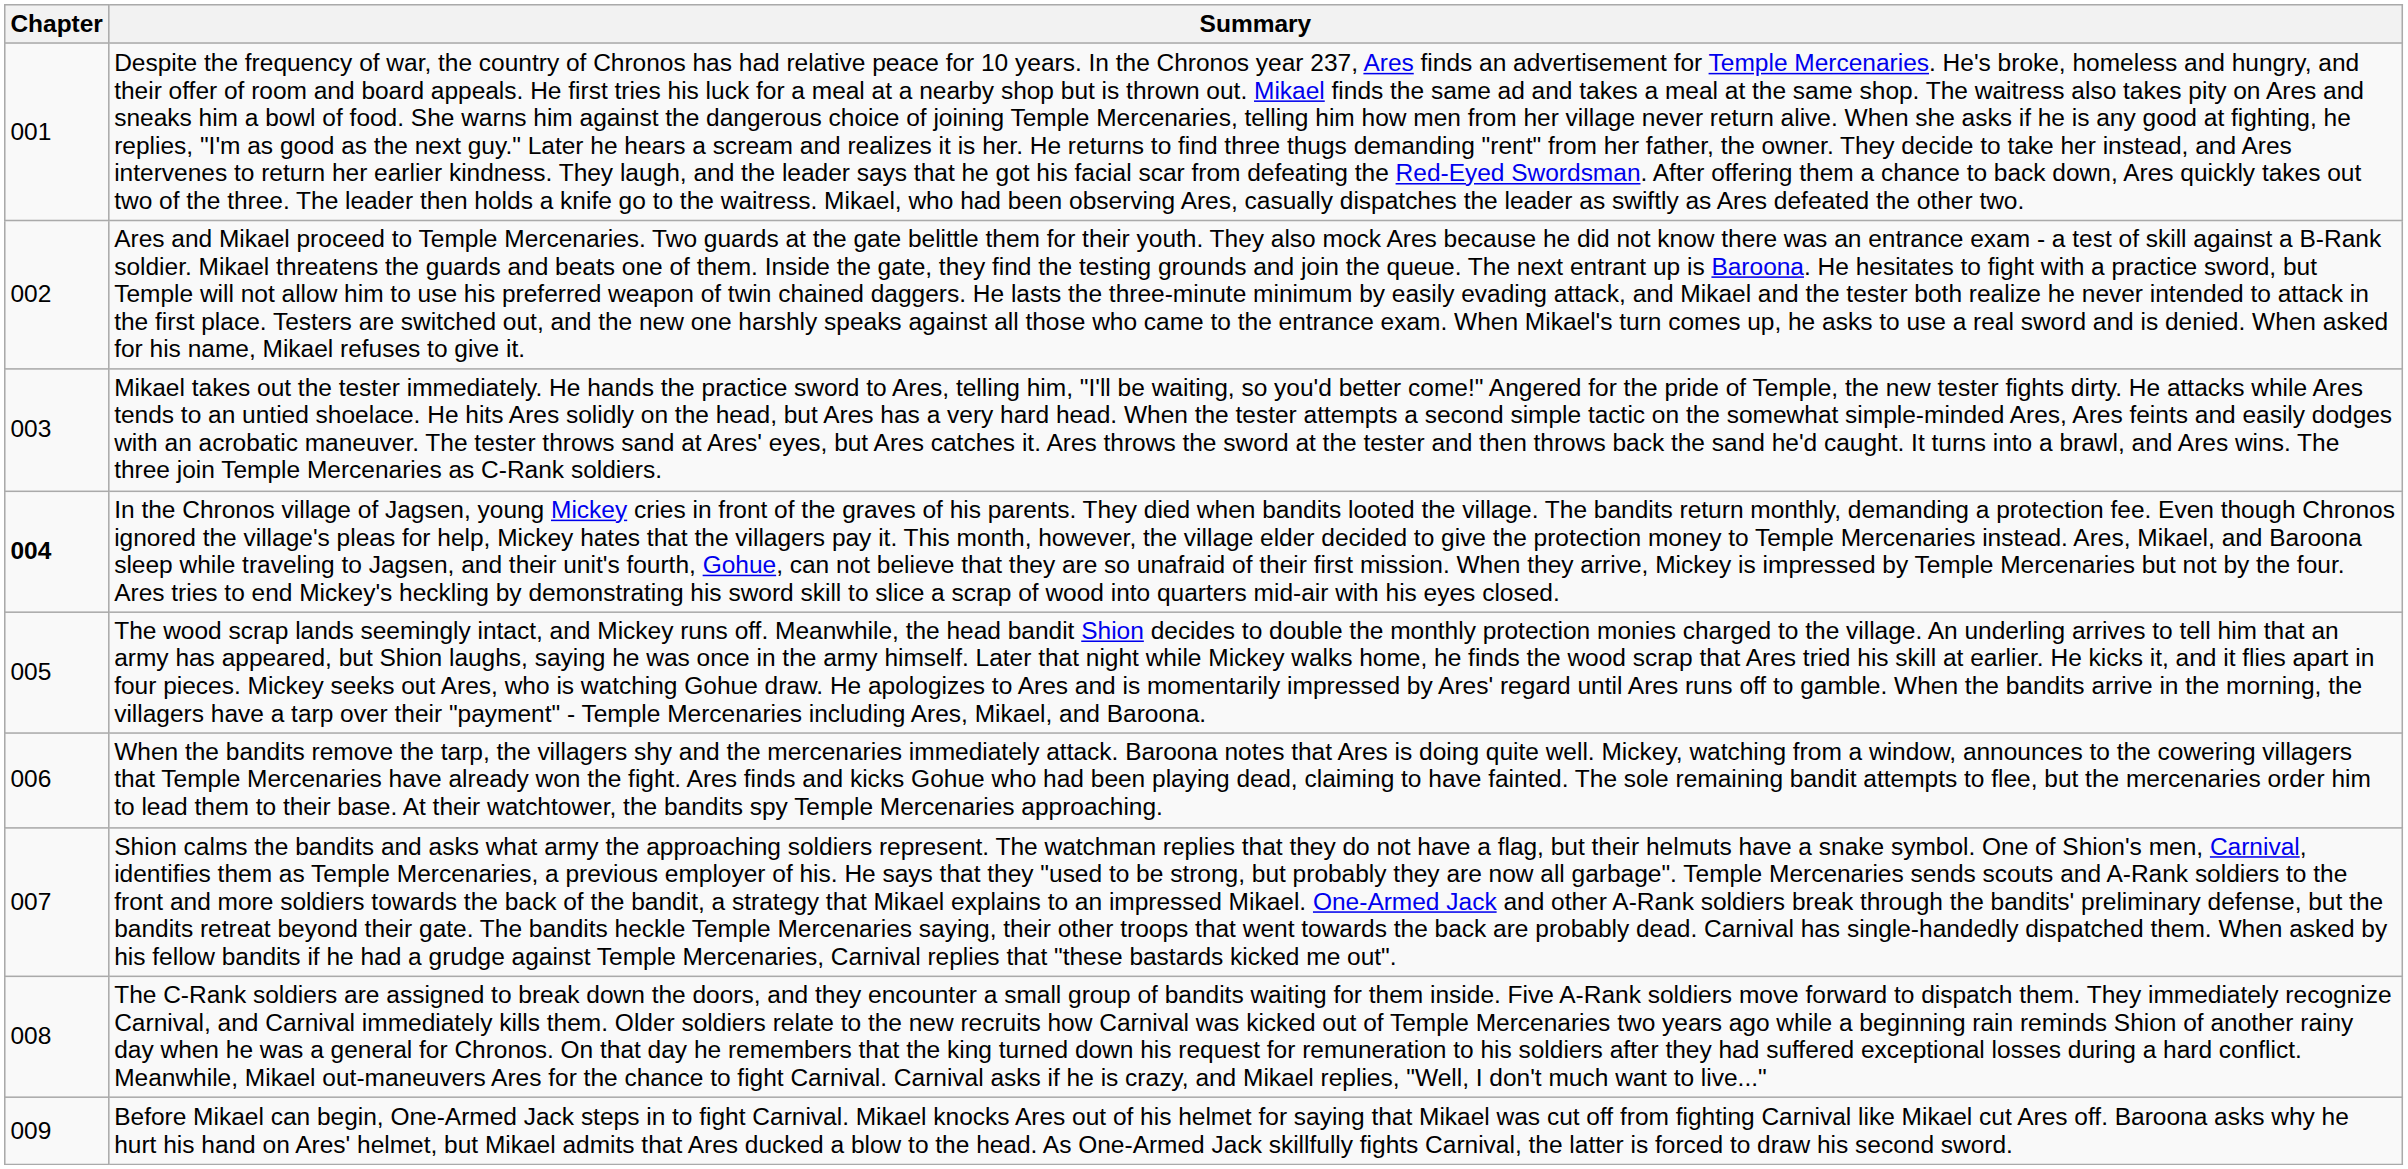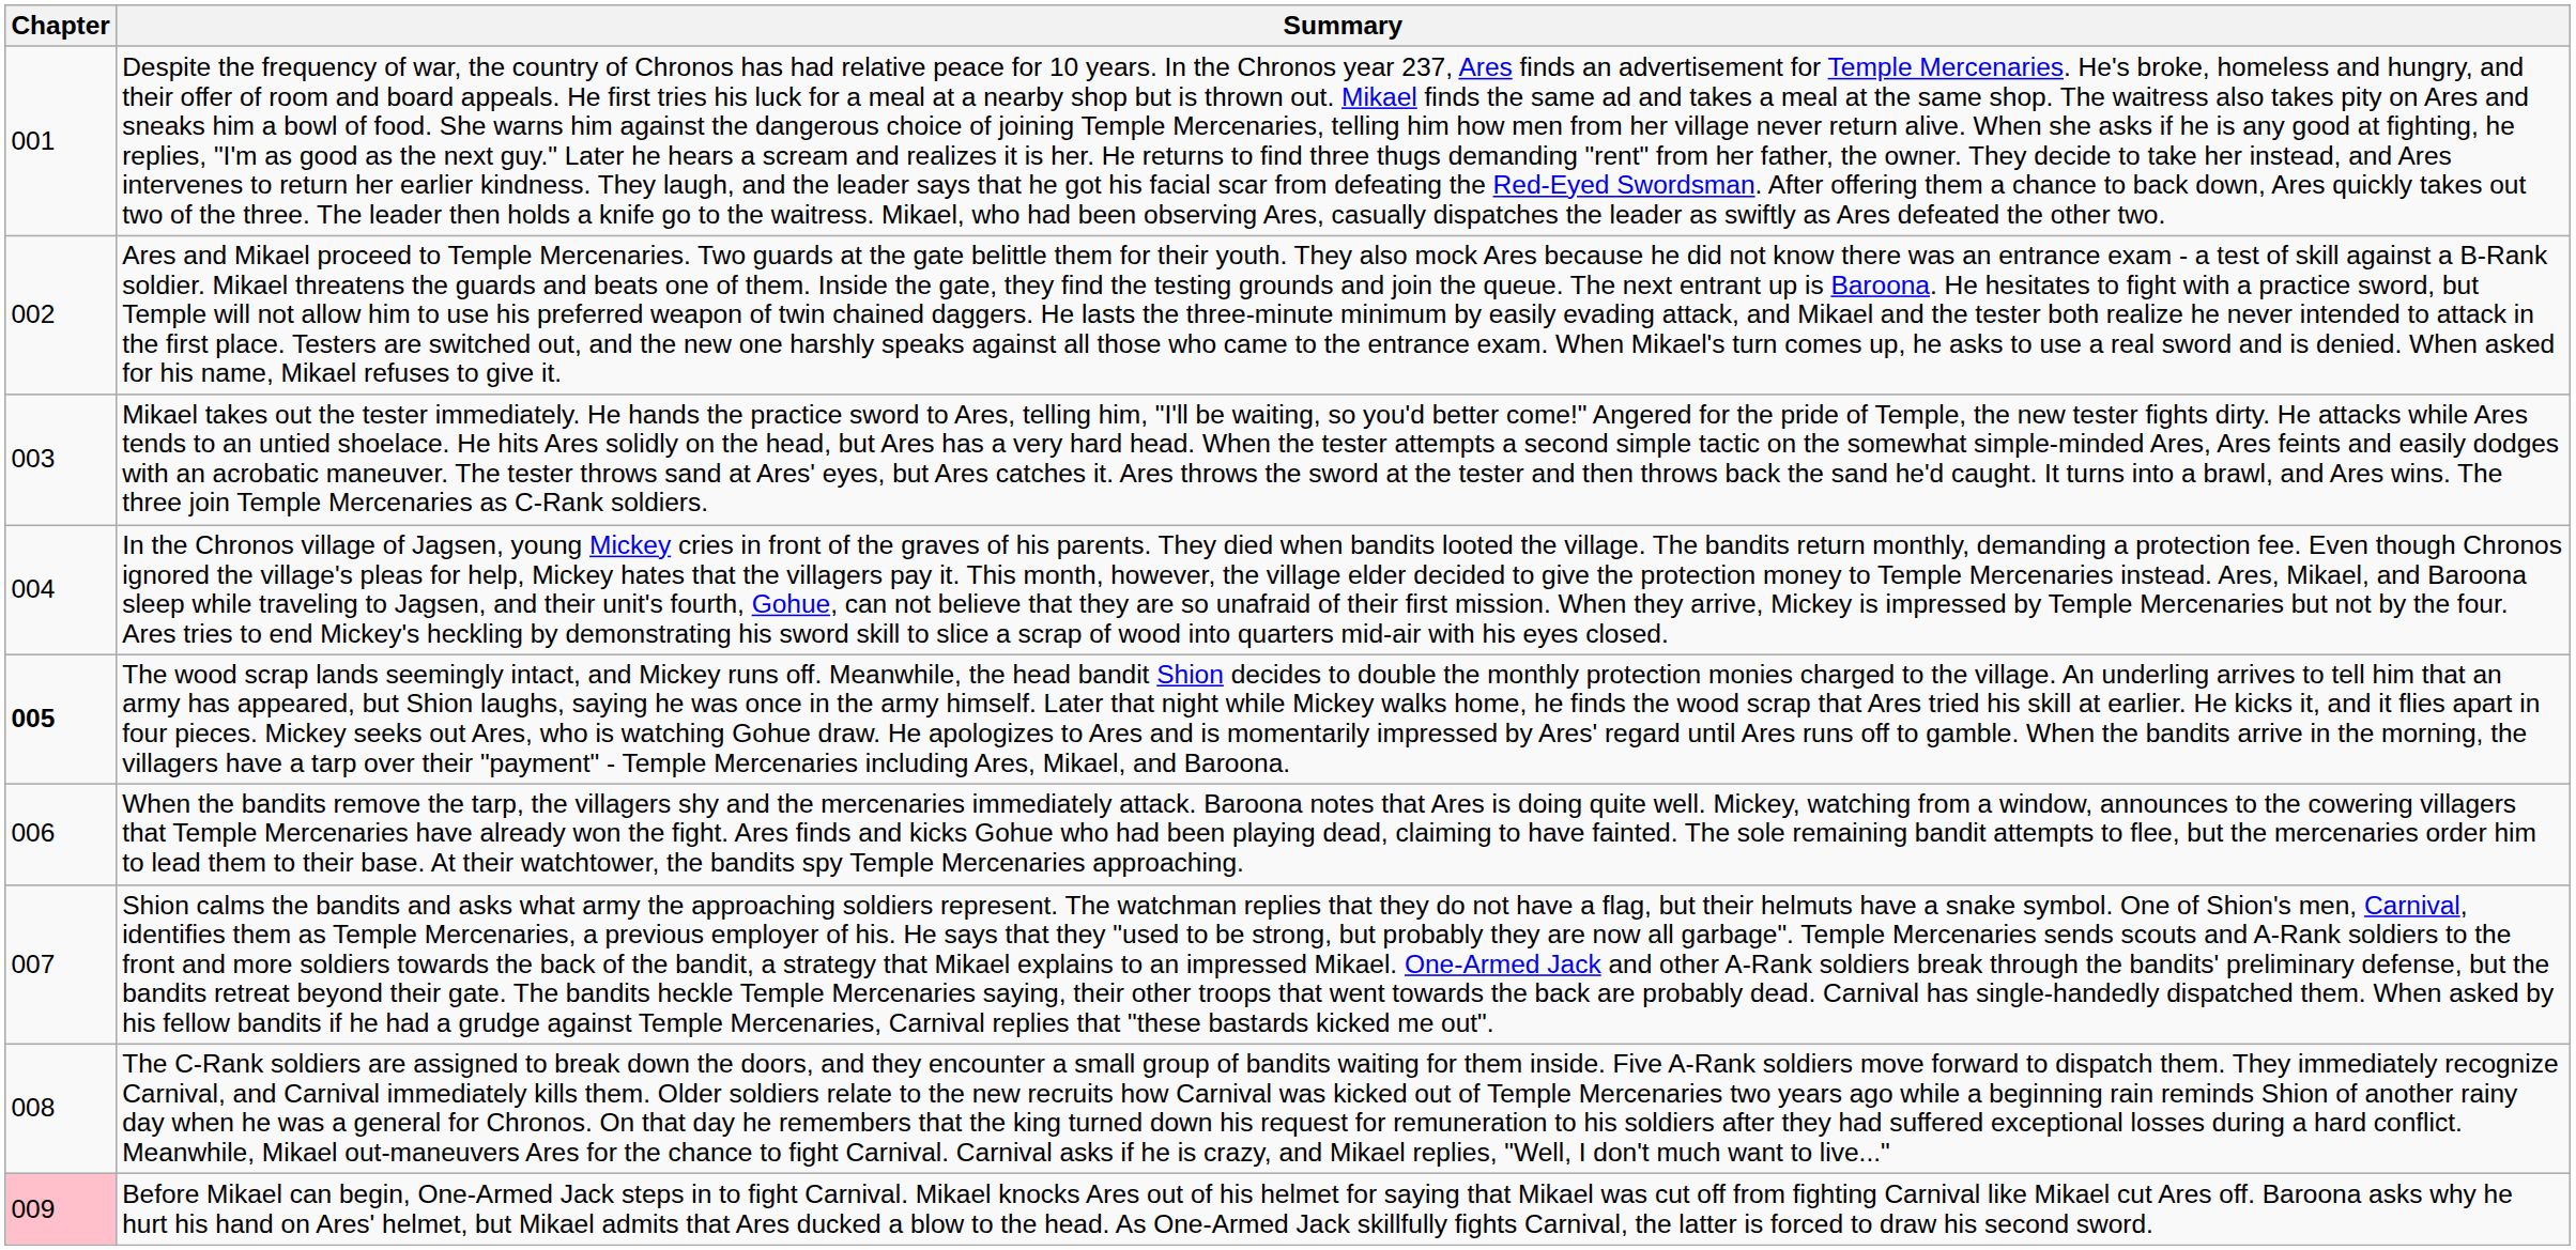row 5 | Chapter: bold -> normal
row 6 | Chapter: normal -> bold
row 10 | Chapter: no background -> pink background
